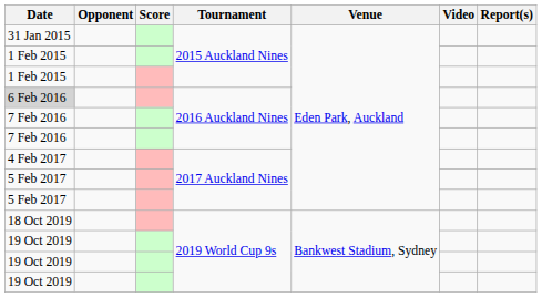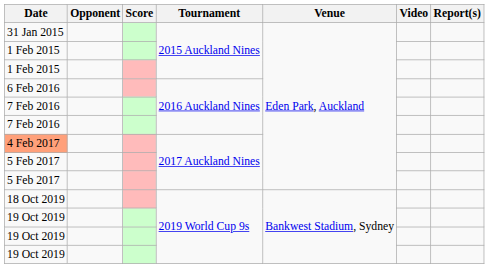6 Feb 2016 | Date: lightgrey background -> no background
4 Feb 2017 | Date: no background -> lightsalmon background
